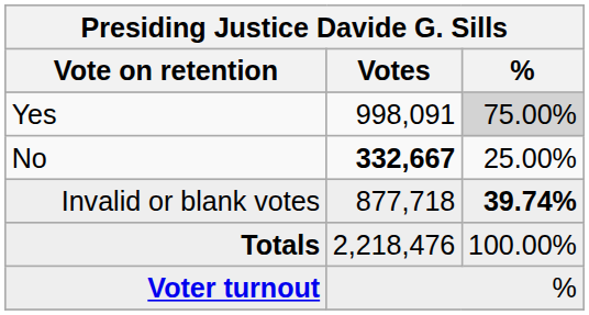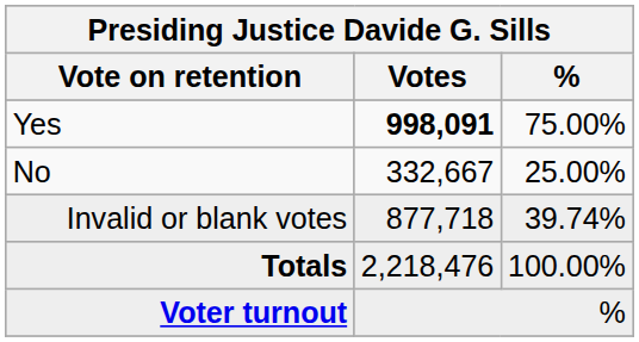Yes | Votes: normal -> bold
Yes | %: lightgrey background -> no background
No | Votes: bold -> normal
Invalid or blank votes | %: bold -> normal
